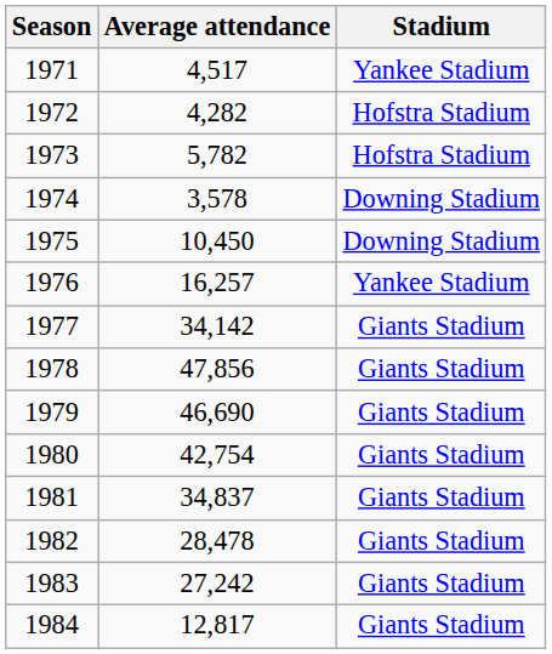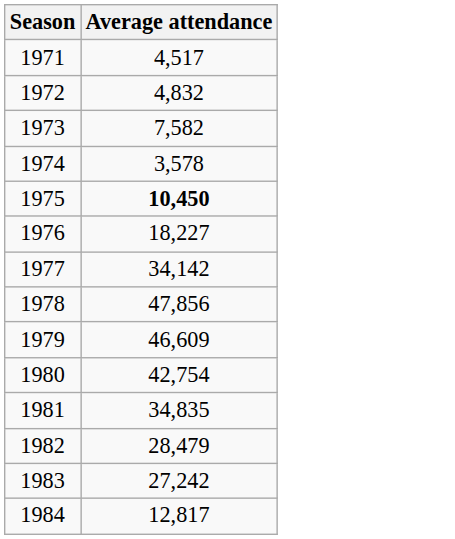- column: Stadium | Yankee Stadium | Hofstra Stadium | Hofstra Stadium | Downing Stadium | Downing Stadium | Yankee Stadium | Giants Stadium | Giants Stadium | Giants Stadium | Giants Stadium | Giants Stadium | Giants Stadium | Giants Stadium | Giants Stadium
1972 | Average attendance: 4,282 -> 4,832
1973 | Average attendance: 5,782 -> 7,582
1975 | Average attendance: normal -> bold
1976 | Average attendance: 16,257 -> 18,227
1979 | Average attendance: 46,690 -> 46,609
1981 | Average attendance: 34,837 -> 34,835
1982 | Average attendance: 28,478 -> 28,479
